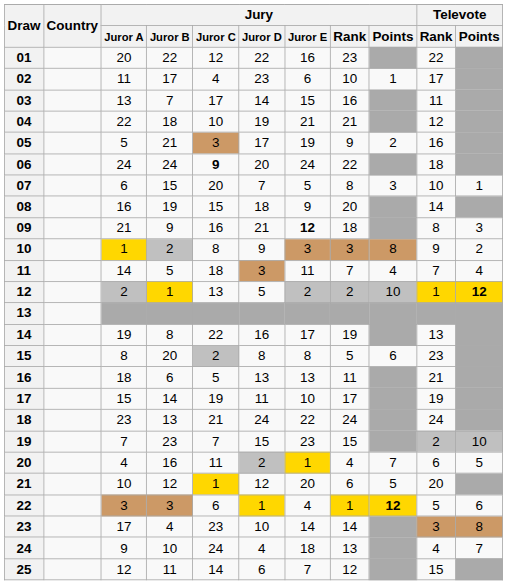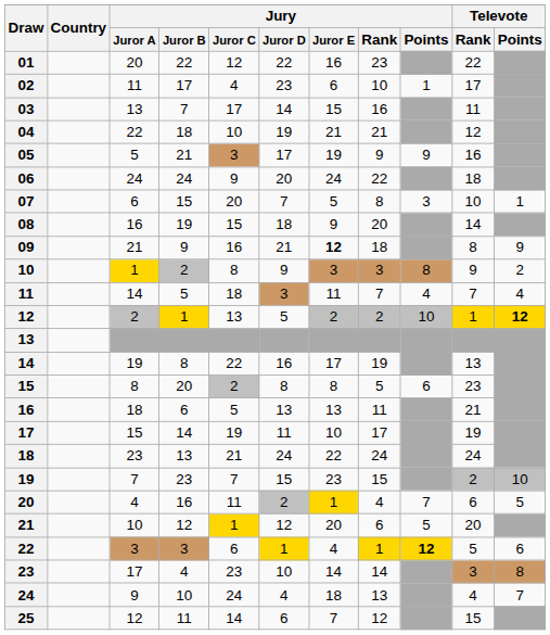05 | Jury / Points: 2 -> 9
06 | Jury / Juror C: bold -> normal
09 | Televote / Points: 3 -> 9
